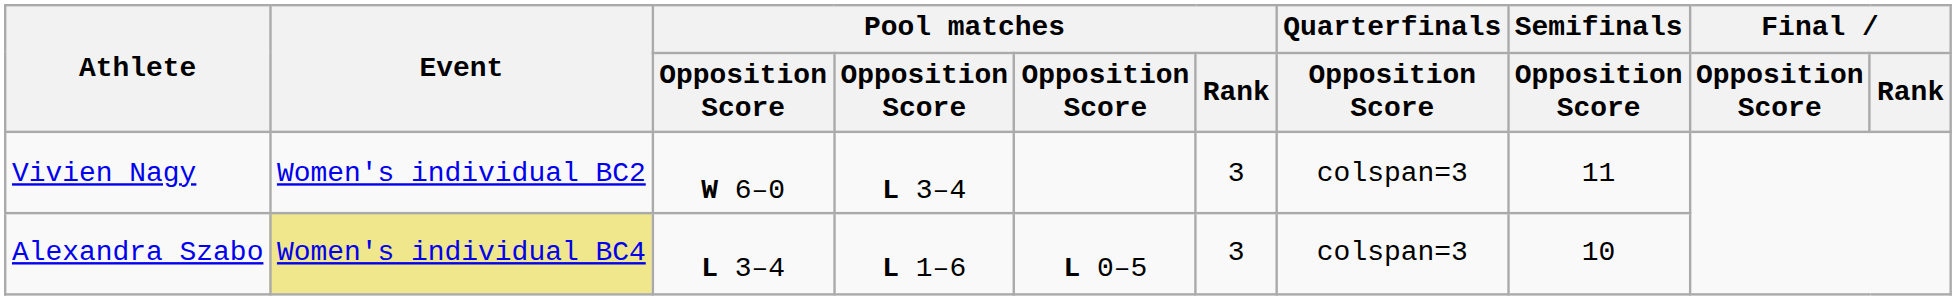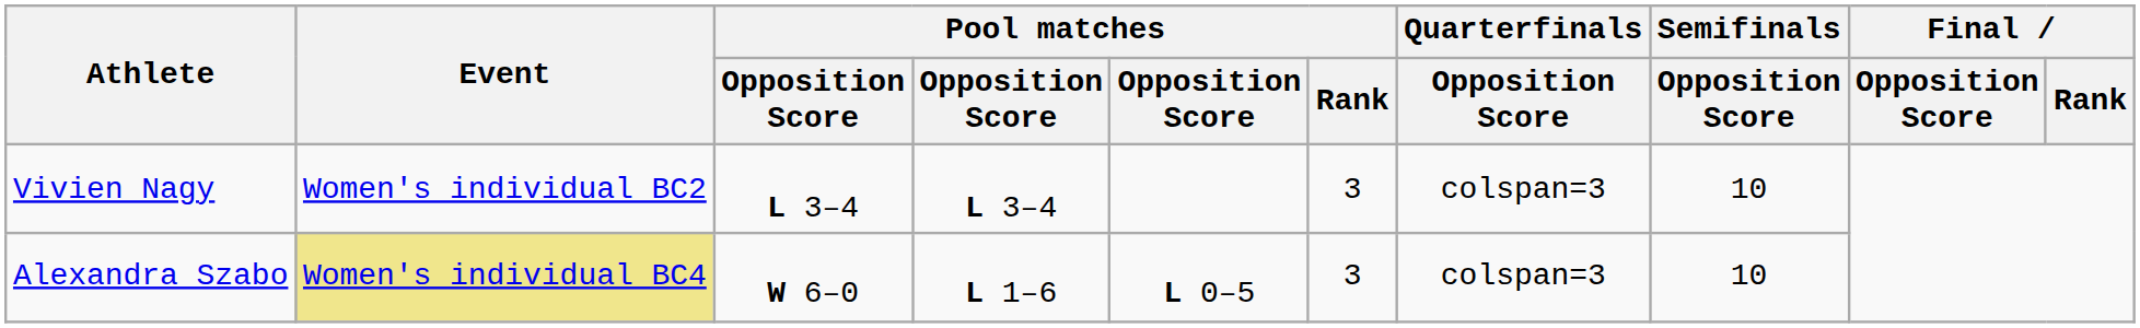Vivien Nagy | column 3: W 6–0 -> L 3–4
Vivien Nagy | Semifinals / Opposition Score: 11 -> 10
Alexandra Szabo | column 3: L 3–4 -> W 6–0
